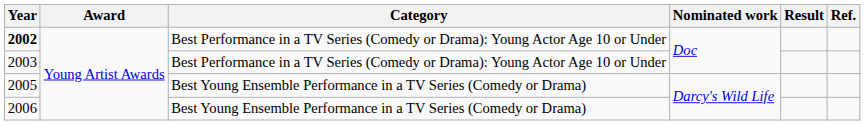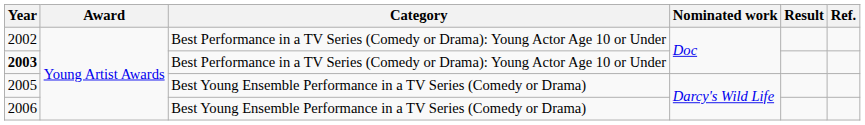2002 | Year: bold -> normal
2003 | Year: normal -> bold
